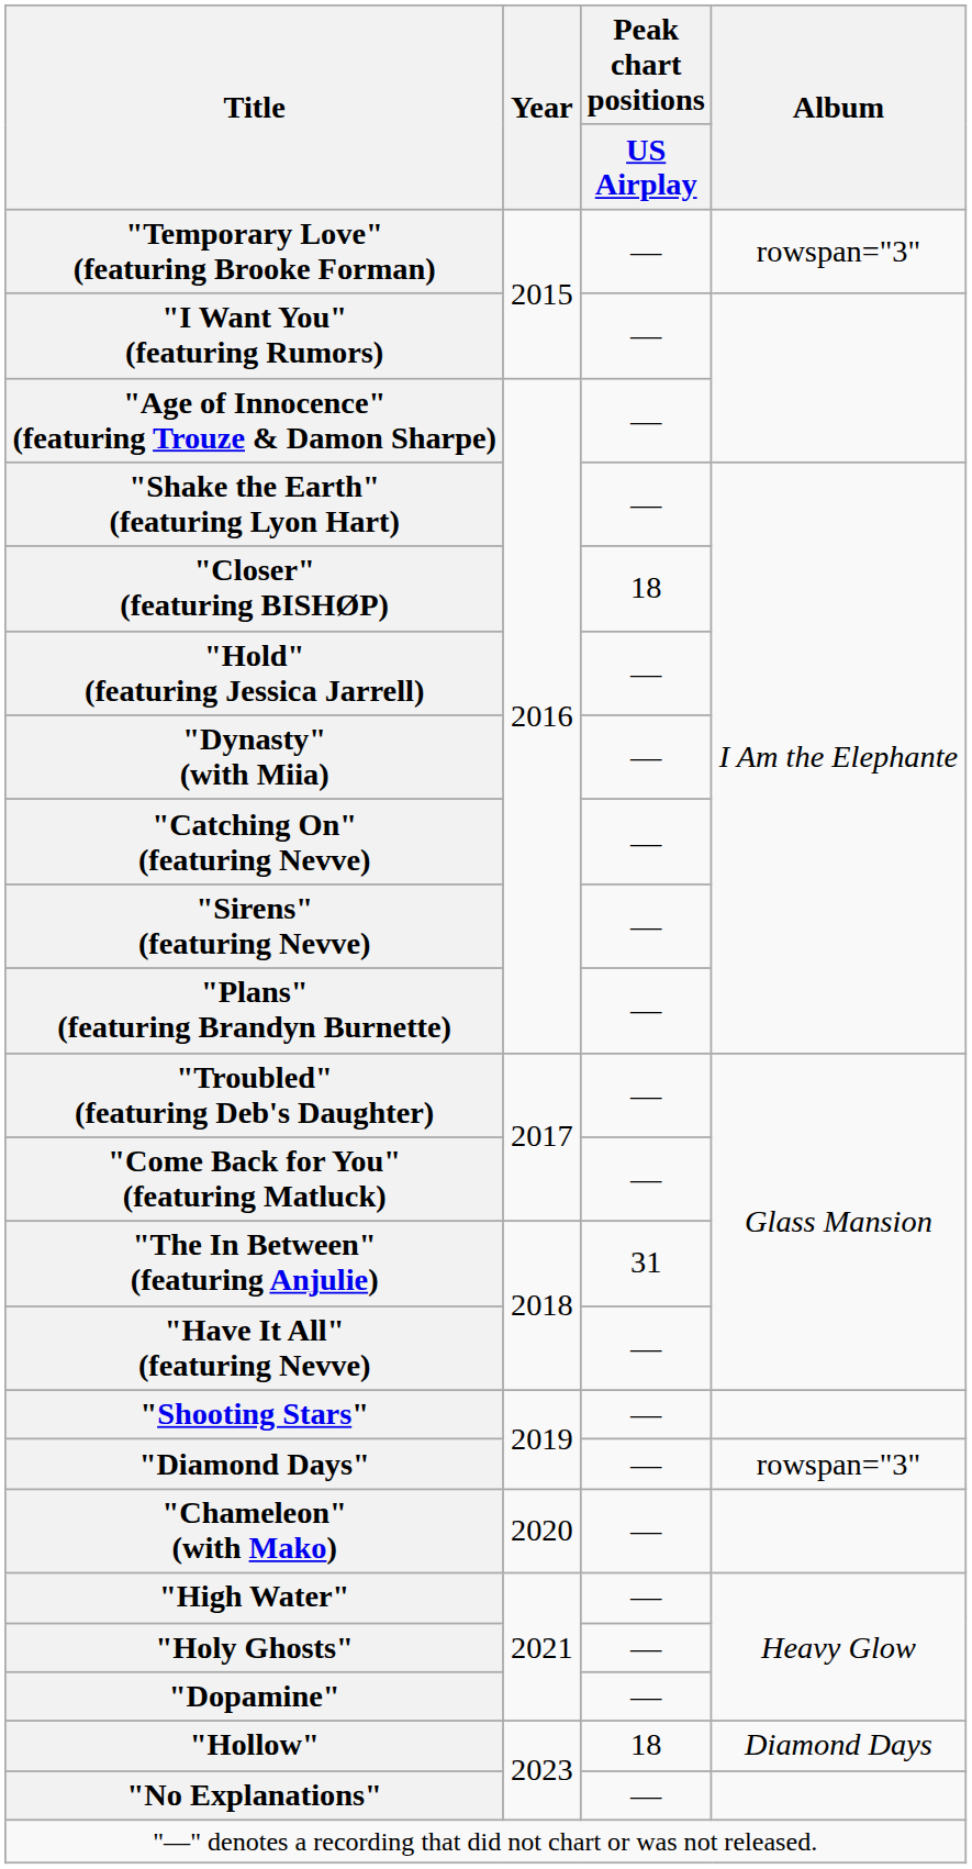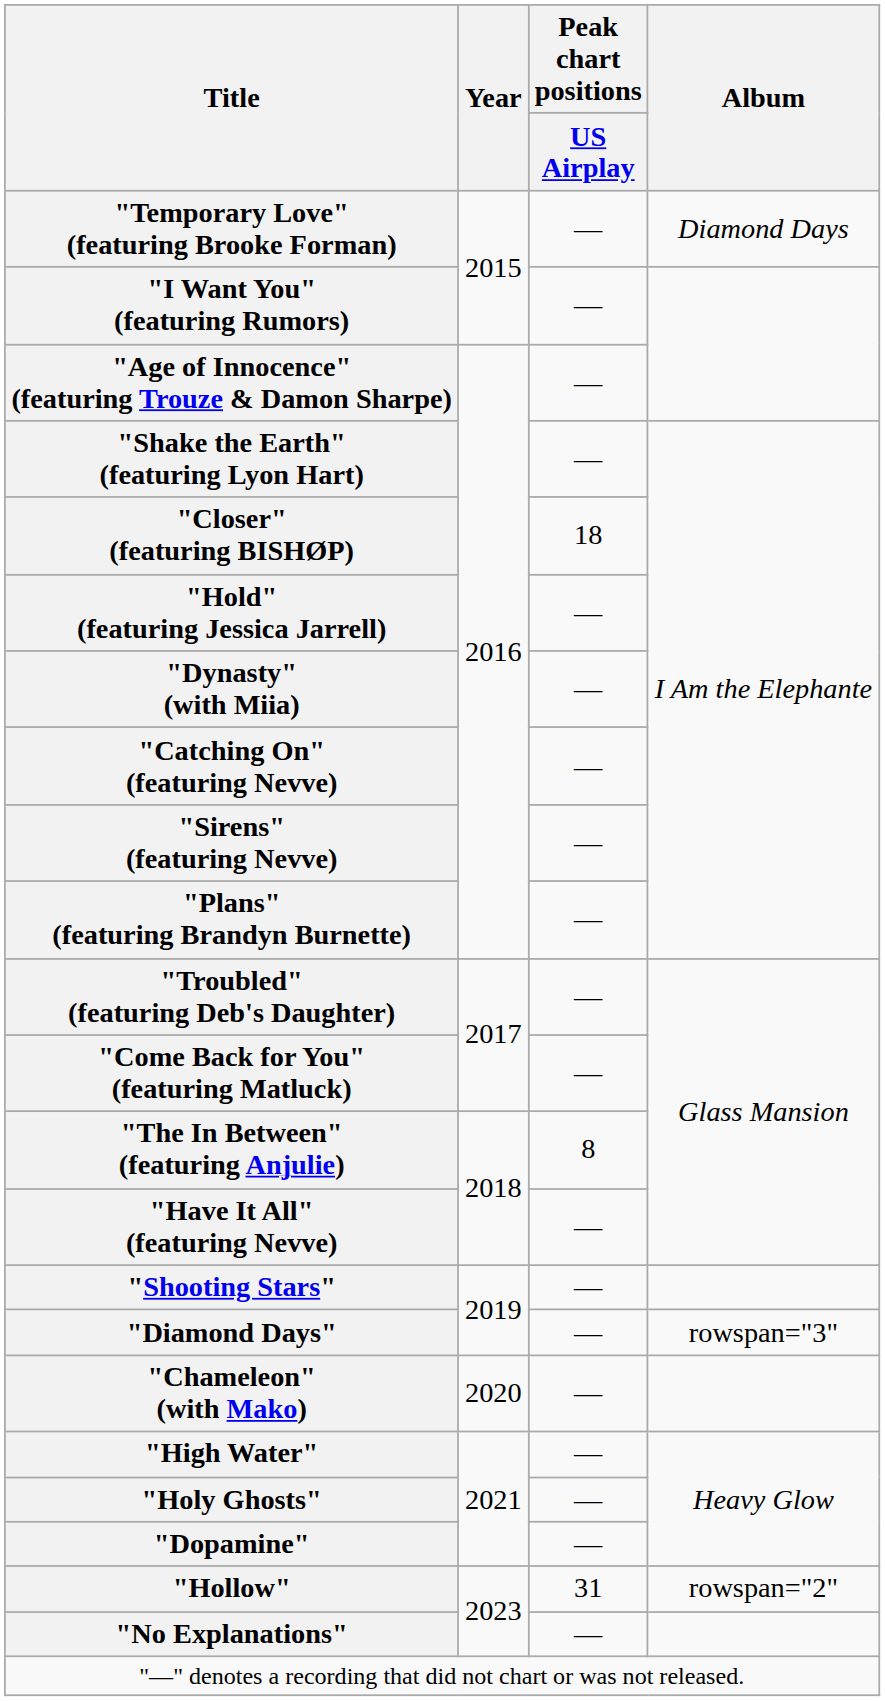"Temporary Love" (featuring Brooke Forman) | Album: rowspan="3" -> Diamond Days
"The In Between" (featuring Anjulie) | Peak chart positions / US Airplay: 31 -> 8
"Hollow" | Peak chart positions / US Airplay: 18 -> 31
"Hollow" | Album: Diamond Days -> rowspan="2"
